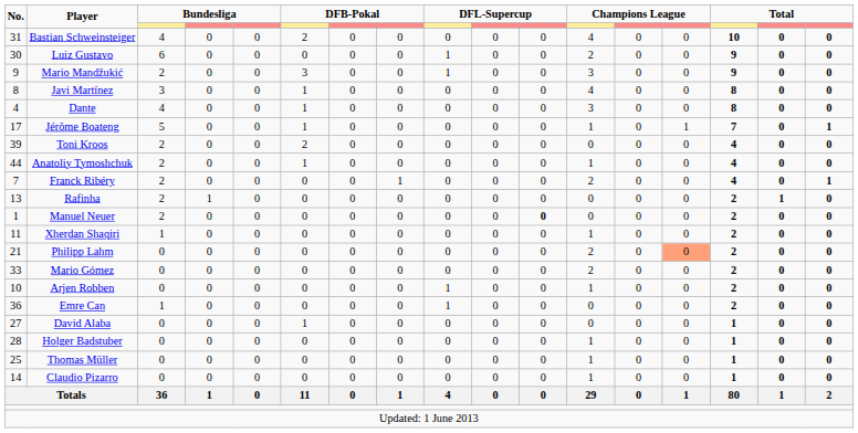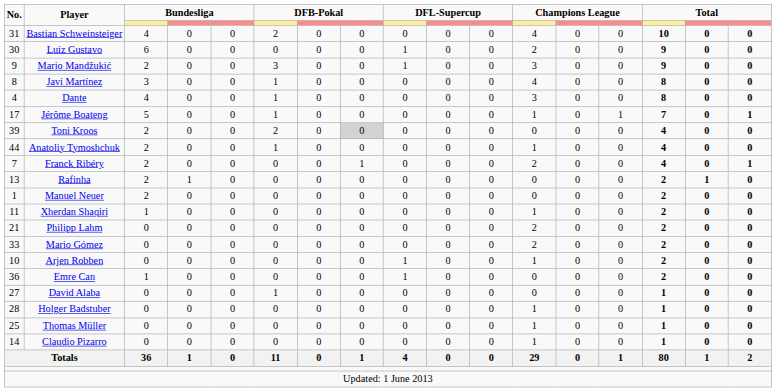Toni Kroos | column 8: no background -> lightgrey background
Manuel Neuer | column 11: bold -> normal
Philipp Lahm | column 14: lightsalmon background -> no background
